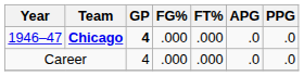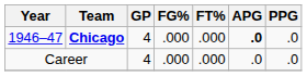1946–47 | GP: bold -> normal
1946–47 | APG: normal -> bold
